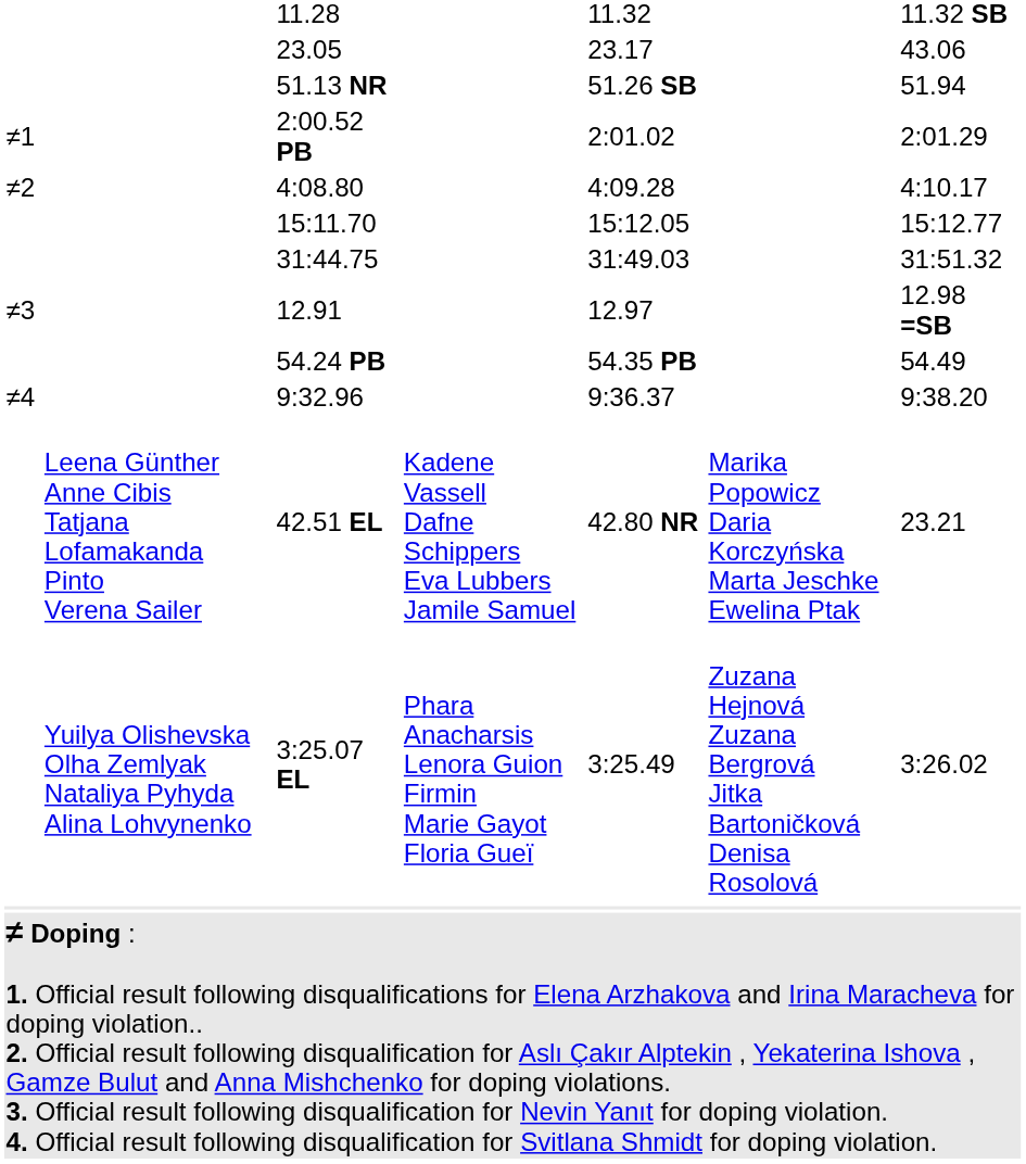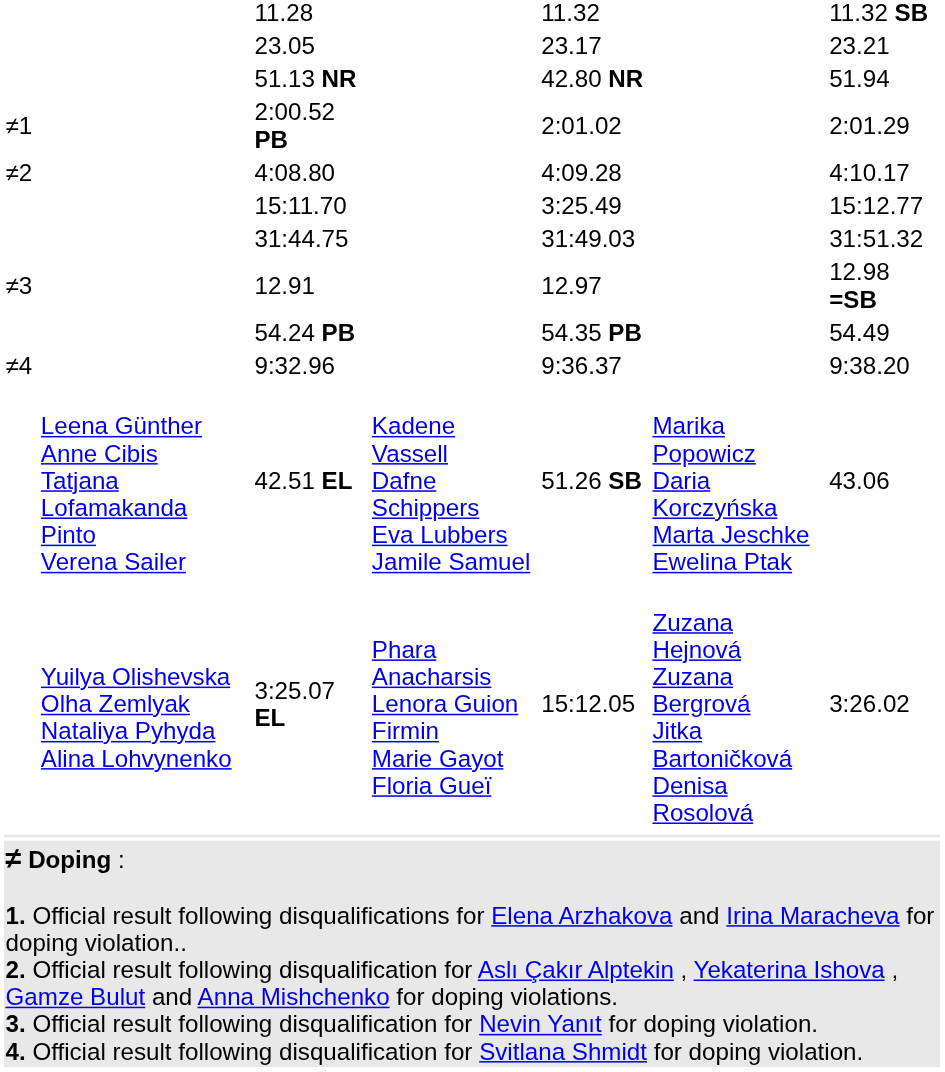23.05 | column 7: 43.06 -> 23.21
51.13 NR | column 5: 51.26 SB -> 42.80 NR
15:11.70 | column 5: 15:12.05 -> 3:25.49
42.51 EL | column 5: 42.80 NR -> 51.26 SB
42.51 EL | column 7: 23.21 -> 43.06
3:25.07 EL | column 5: 3:25.49 -> 15:12.05
